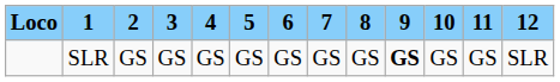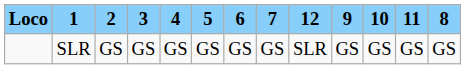columns swapped: 8 <-> 12
row 2 | 9: bold -> normal
